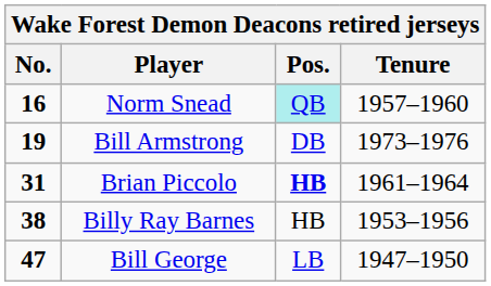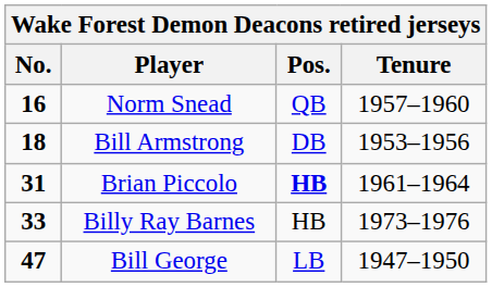Norm Snead | Pos.: paleturquoise background -> no background
Bill Armstrong | No.: 19 -> 18
Bill Armstrong | Tenure: 1973–1976 -> 1953–1956
Billy Ray Barnes | No.: 38 -> 33
Billy Ray Barnes | Tenure: 1953–1956 -> 1973–1976
